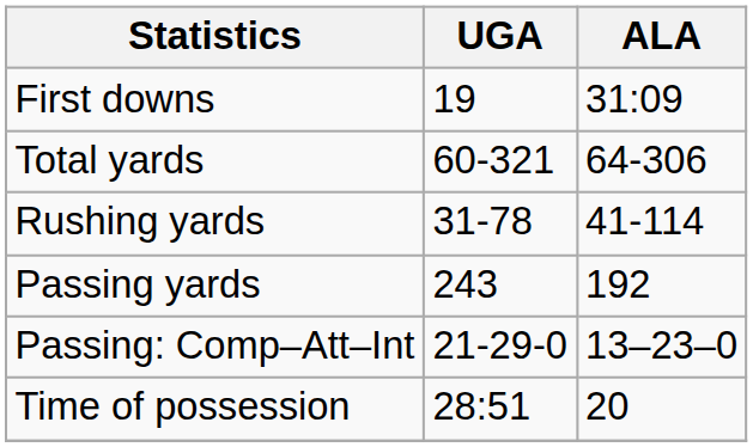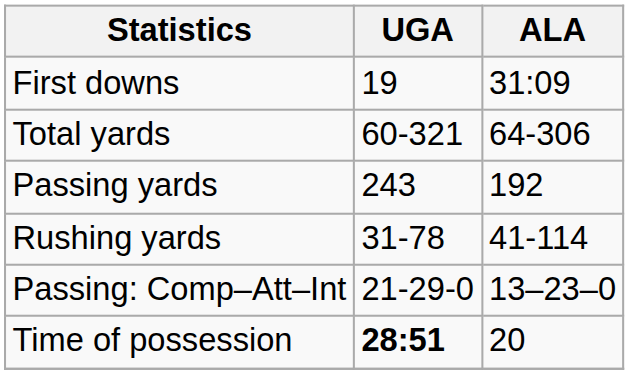rows swapped: Rushing yards <-> Passing yards
Time of possession | UGA: normal -> bold
